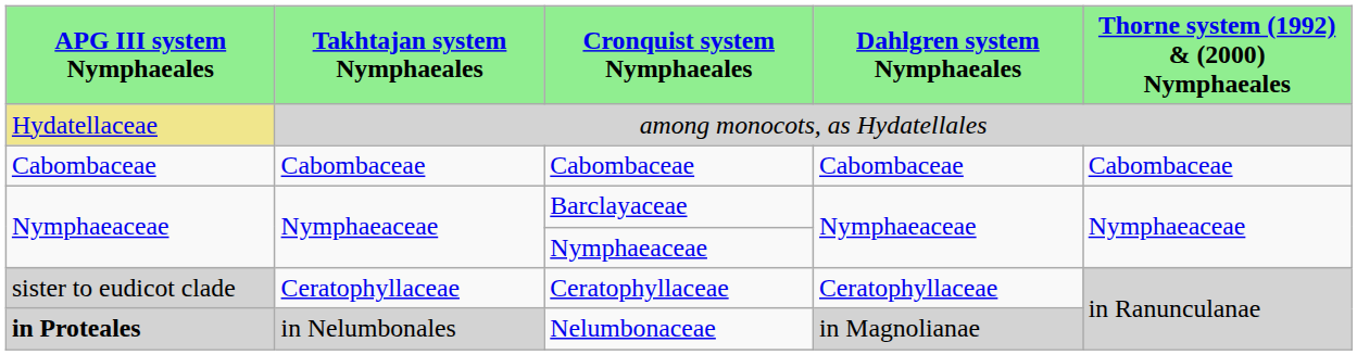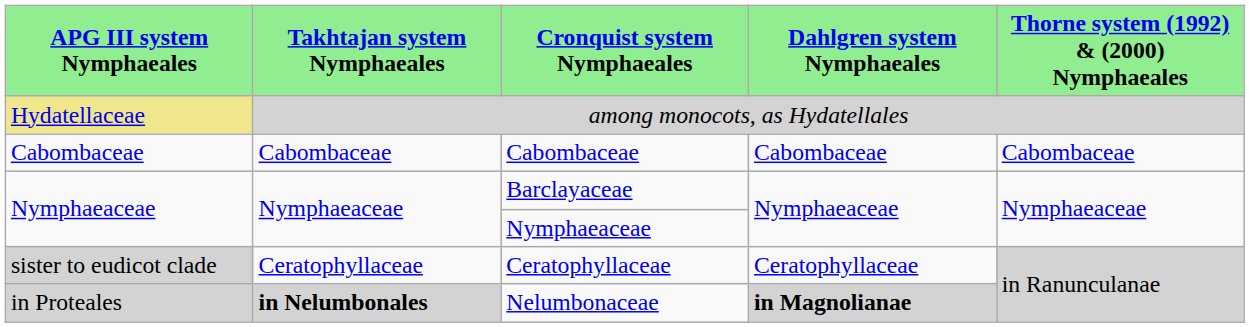Nelumbonaceae | APG III system Nymphaeales: bold -> normal
Nelumbonaceae | Takhtajan system Nymphaeales: normal -> bold
Nelumbonaceae | Dahlgren system Nymphaeales: normal -> bold
